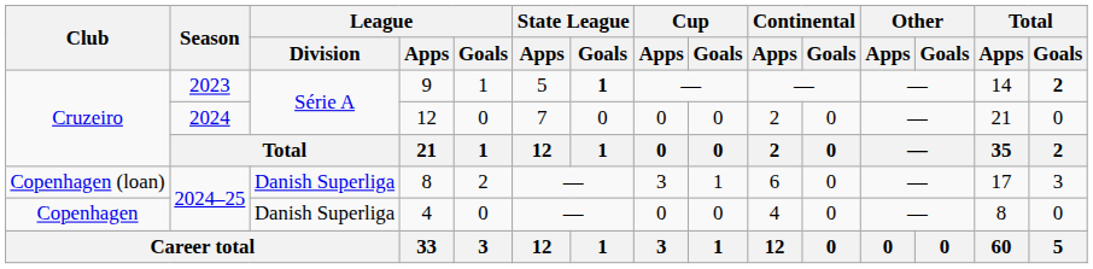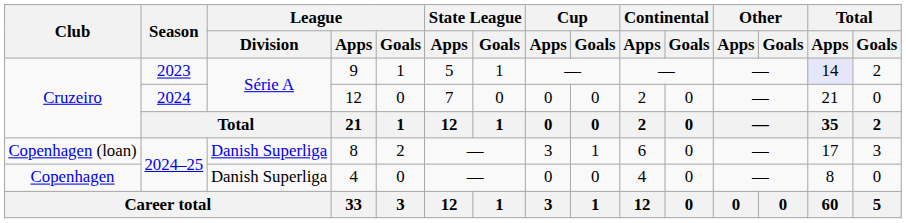9 | State League / Goals: bold -> normal
9 | Total / Apps: no background -> lavender background
9 | Total / Goals: bold -> normal
